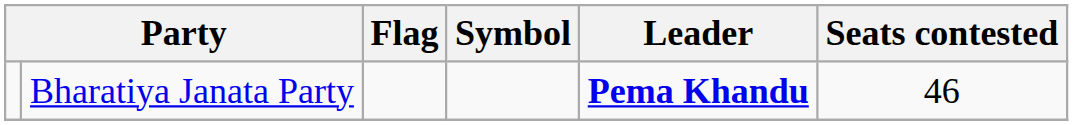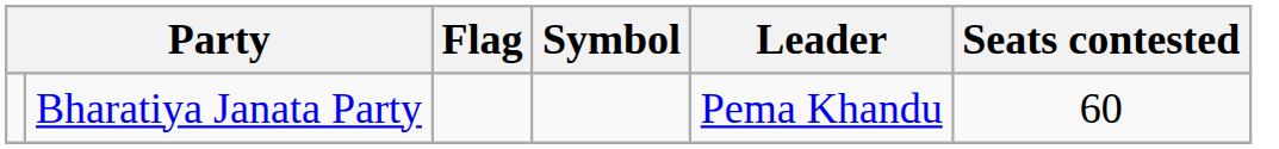Bharatiya Janata Party | Leader: bold -> normal
Bharatiya Janata Party | Seats contested: 46 -> 60
